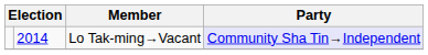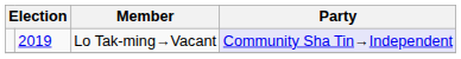Lo Tak-ming→Vacant | column 2: 2014 -> 2019
